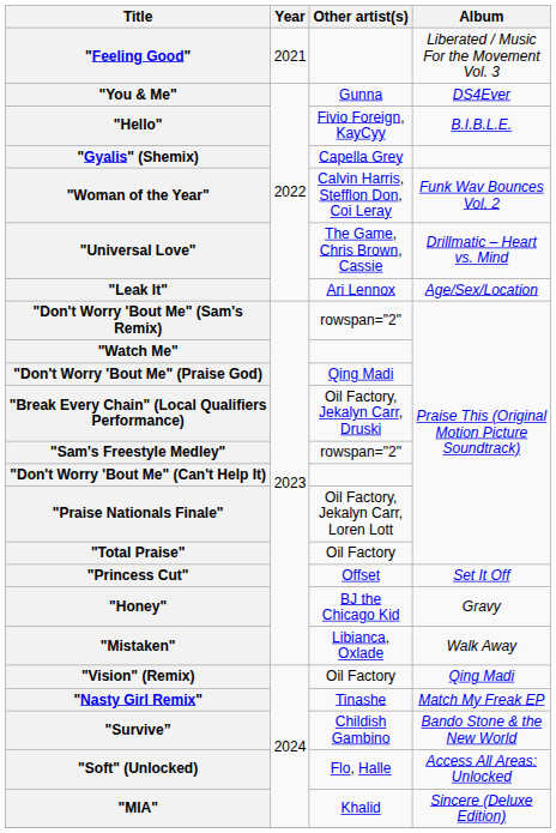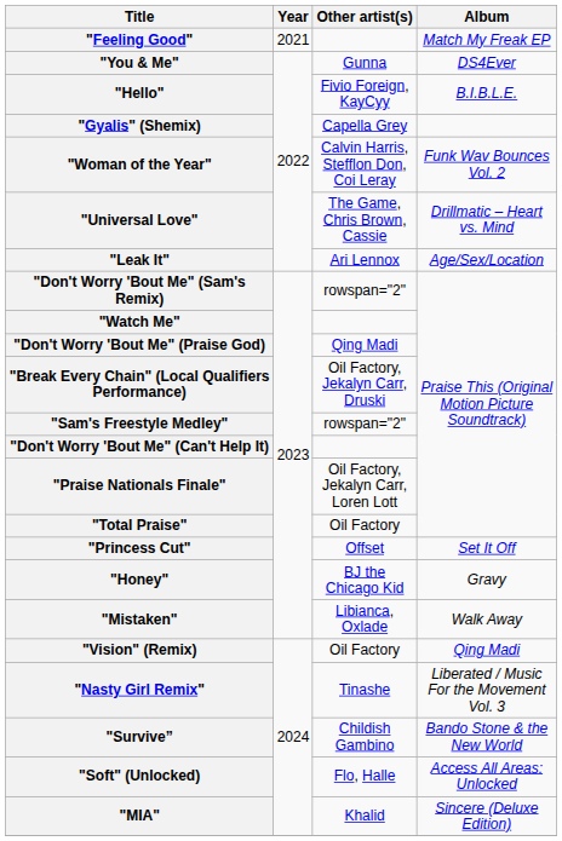"Feeling Good" | Album: Liberated / Music For the Movement Vol. 3 -> Match My Freak EP
"Nasty Girl Remix" | Album: Match My Freak EP -> Liberated / Music For the Movement Vol. 3
